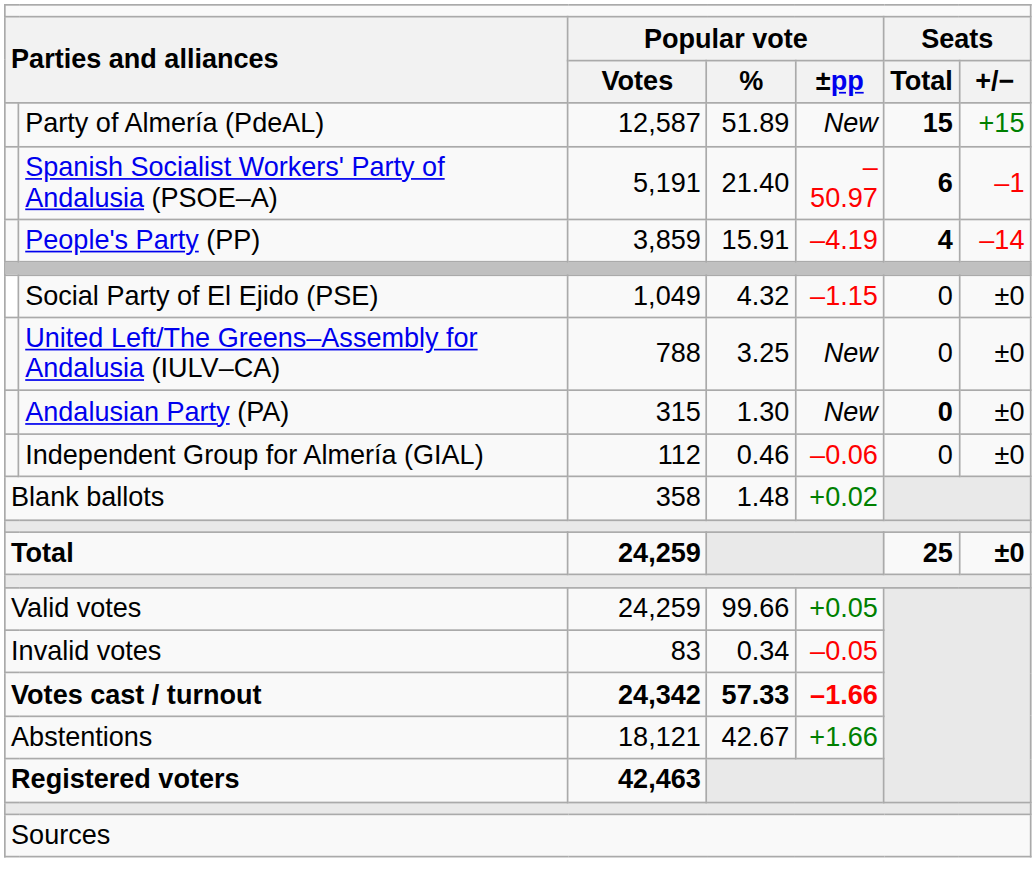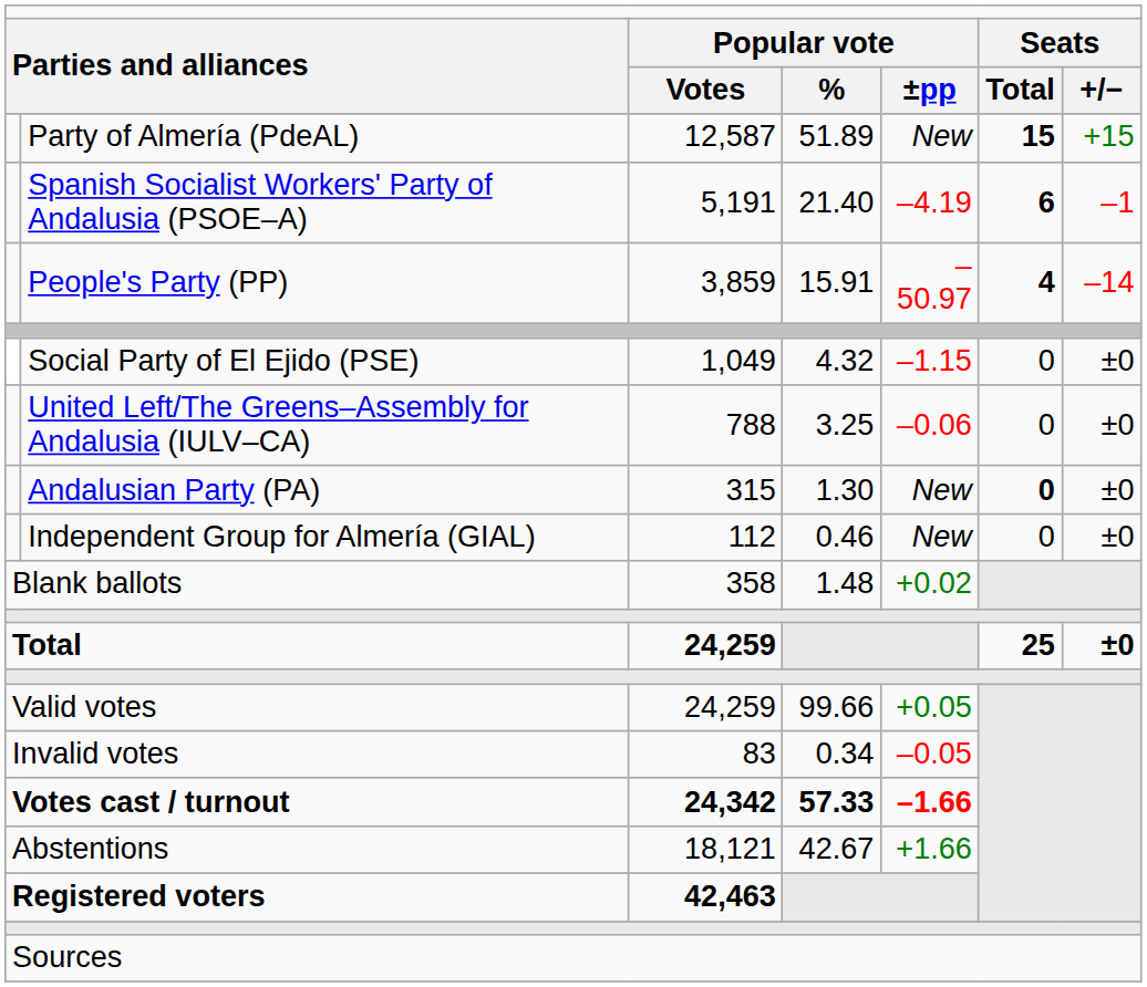Spanish Socialist Workers' Party of Andalusia (PSOE–A) | column 5: –50.97 -> –4.19
People's Party (PP) | column 5: –4.19 -> –50.97
United Left/The Greens–Assembly for Andalusia (IULV–CA) | column 5: New -> –0.06
Independent Group for Almería (GIAL) | column 5: –0.06 -> New
